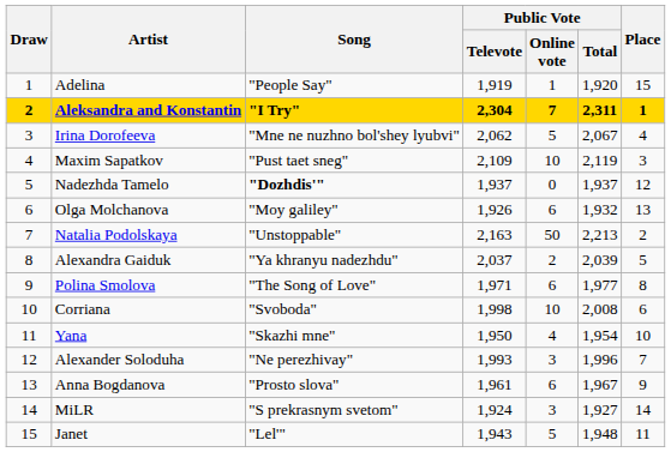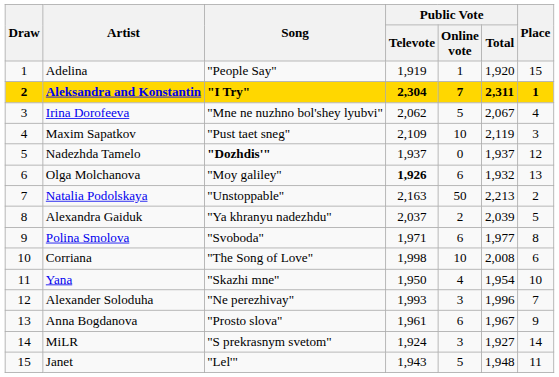Olga Molchanova | Public Vote / Televote: normal -> bold
Polina Smolova | Song: "The Song of Love" -> "Svoboda"
Corriana | Song: "Svoboda" -> "The Song of Love"
